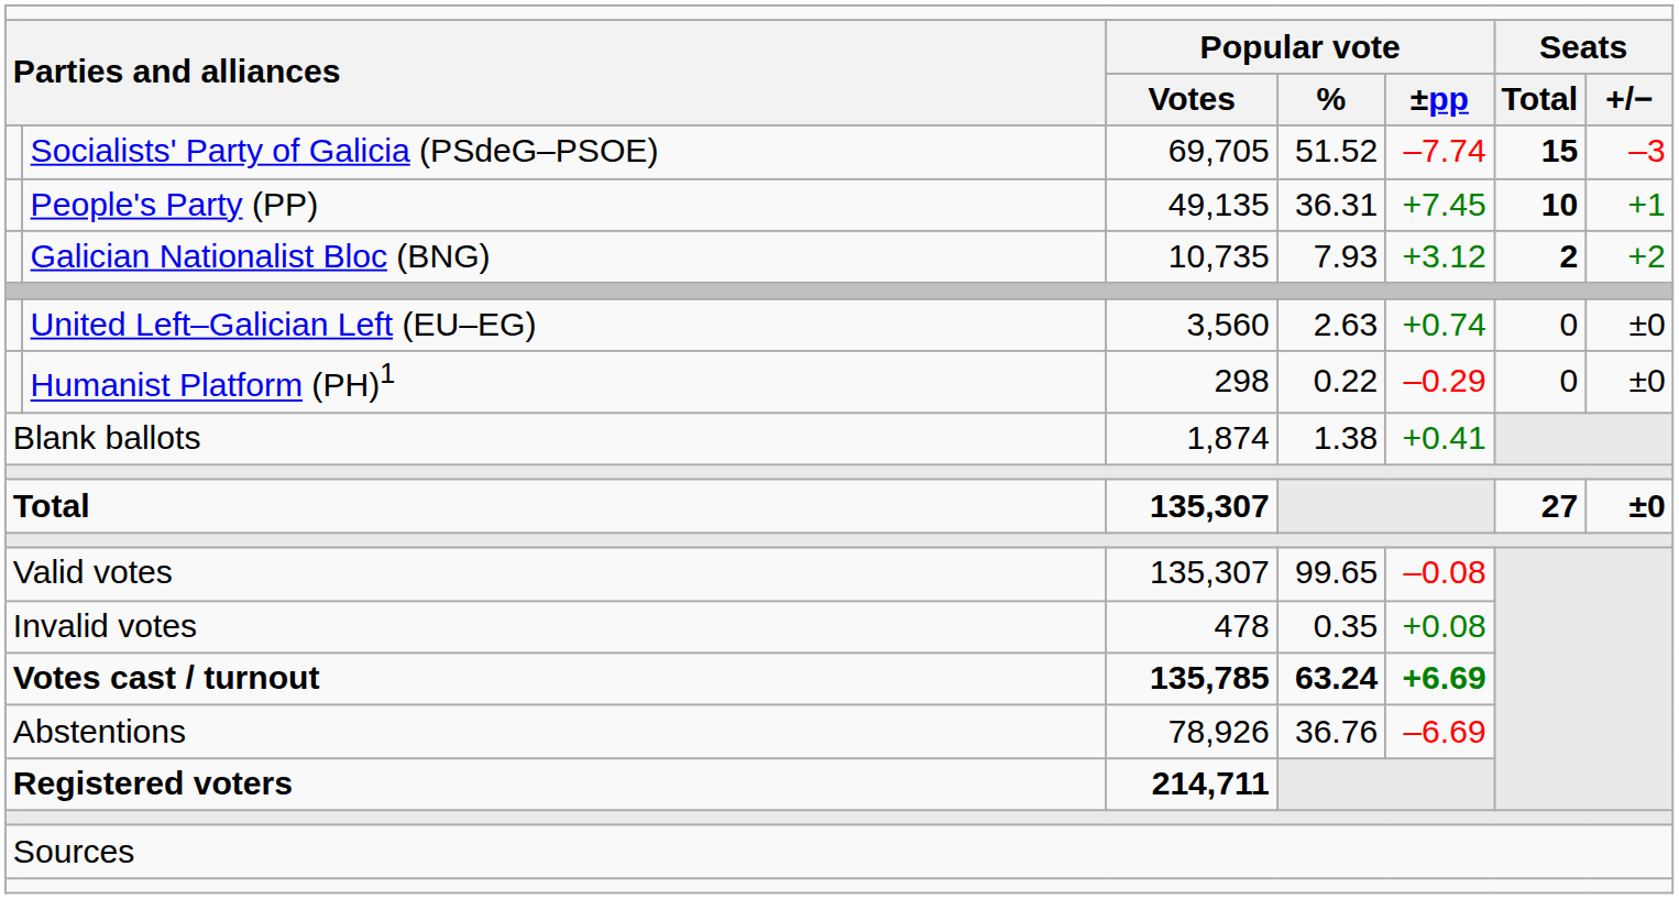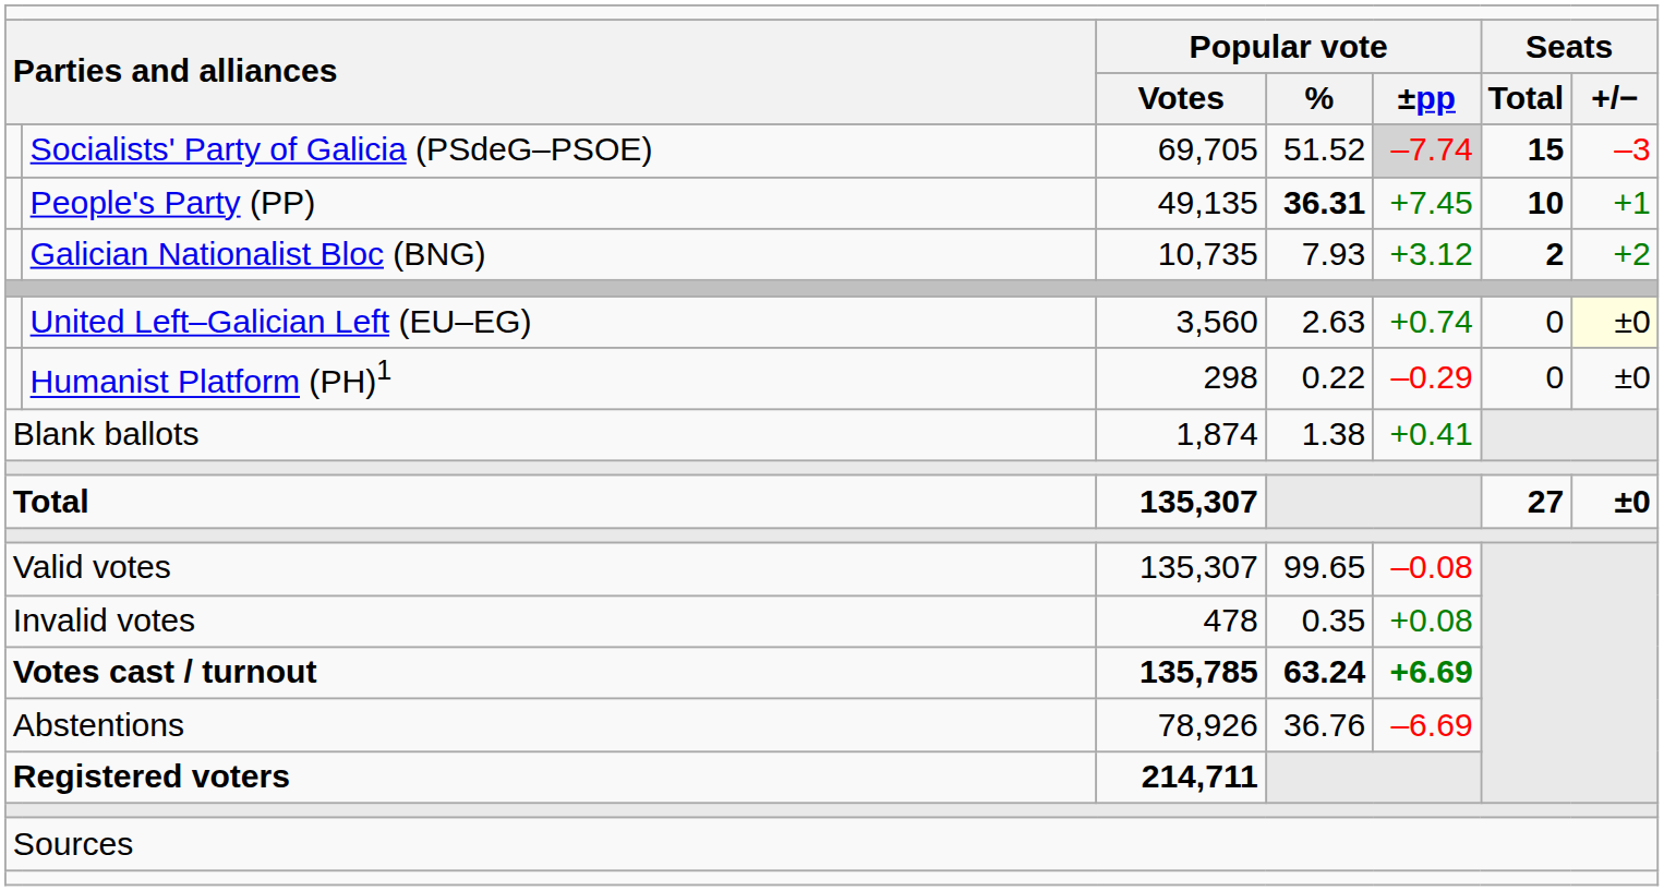Socialists' Party of Galicia (PSdeG–PSOE) | column 5: no background -> lightgrey background
People's Party (PP) | column 4: normal -> bold
United Left–Galician Left (EU–EG) | column 7: no background -> lightyellow background
